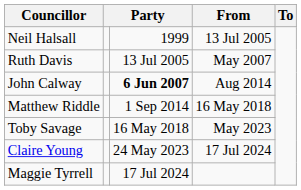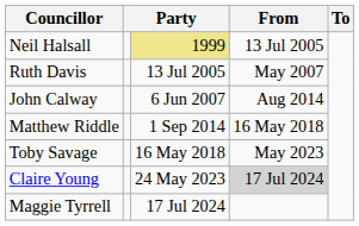Neil Halsall | column 3: no background -> khaki background
John Calway | column 3: bold -> normal
Claire Young | From: no background -> lightgrey background
